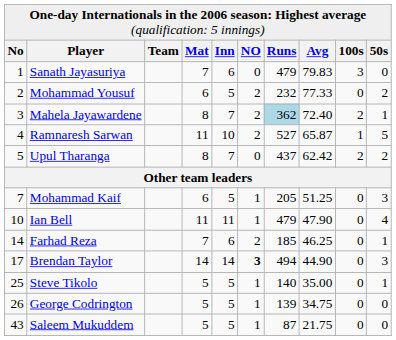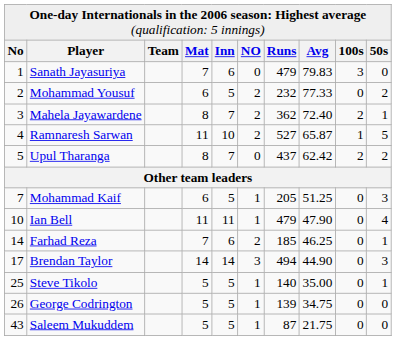Mahela Jayawardene | column 7: lightblue background -> no background
Brendan Taylor | column 6: bold -> normal
